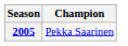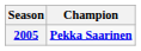2005 | Champion: normal -> bold
